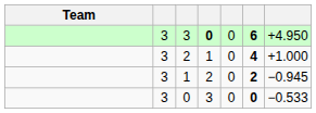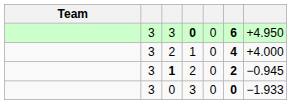row 3 | column 7: +1.000 -> +4.000
row 4 | column 3: normal -> bold
row 5 | column 7: −0.533 -> −1.933
